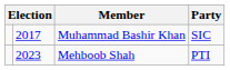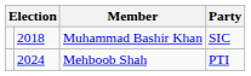Muhammad Bashir Khan | column 2: 2017 -> 2018
Mehboob Shah | column 2: 2023 -> 2024
